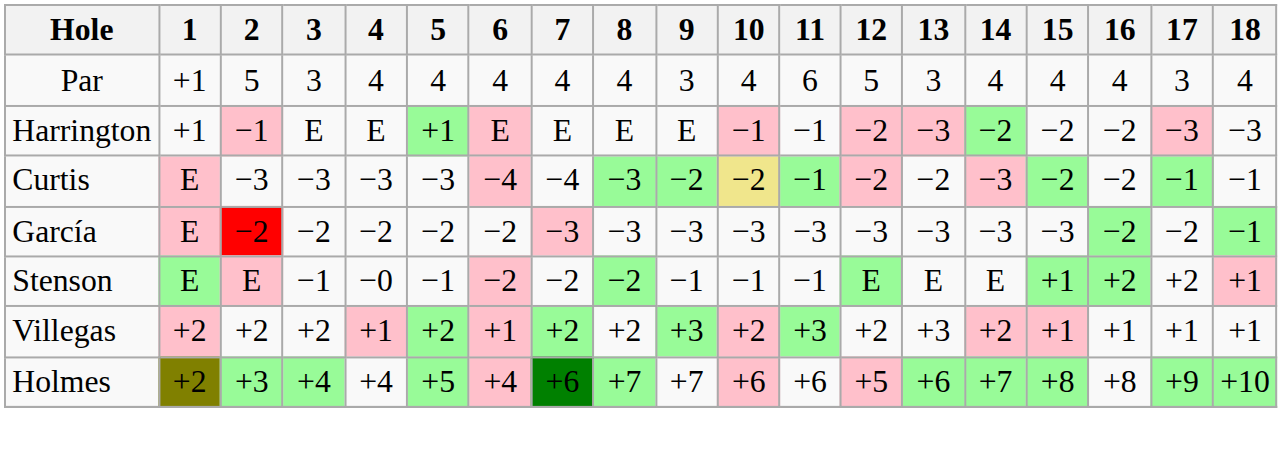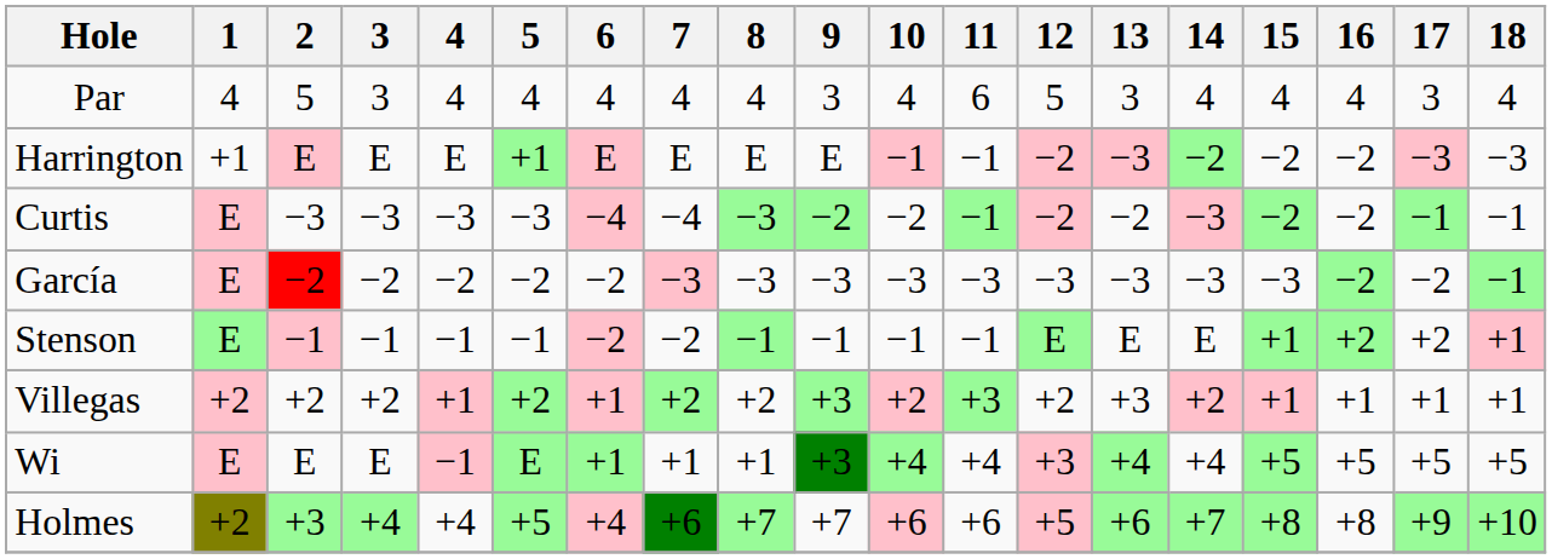Par | 1: +1 -> 4
Harrington | 2: −1 -> E
Curtis | 10: khaki background -> no background
Stenson | 2: E -> −1
Stenson | 4: −0 -> −1
Stenson | 8: −2 -> −1
+ row: Wi | E | E | E | −1 | E | +1 | +1 | +1 | +3 | +4 | +4 | +3 | +4 | +4 | +5 | +5 | +5 | +5
